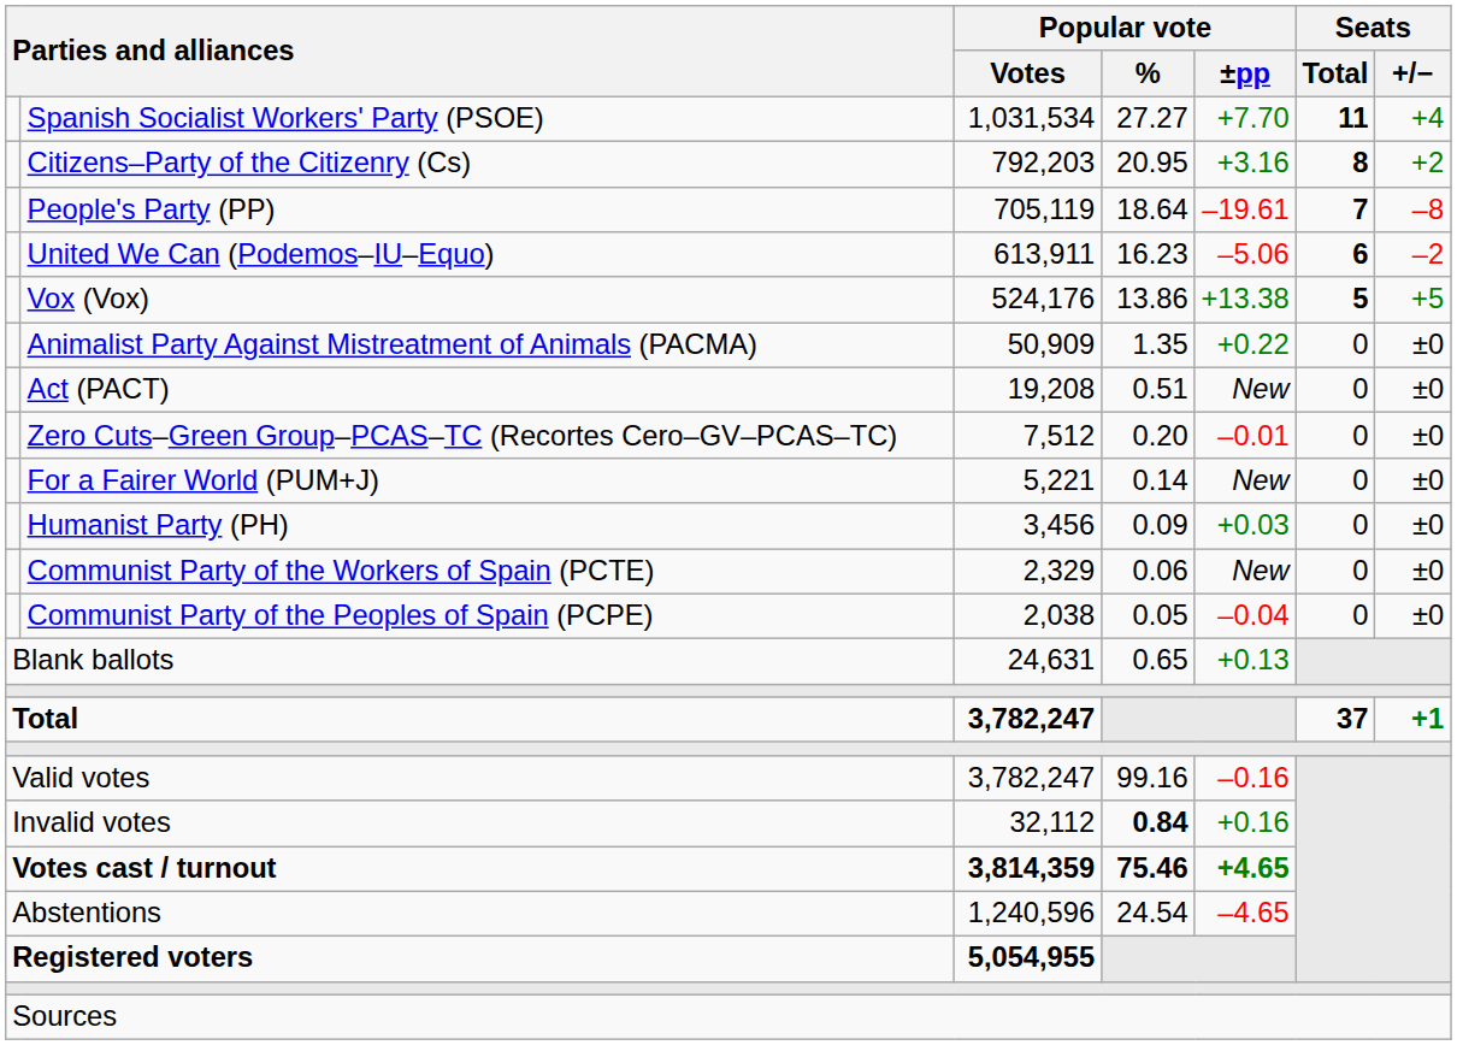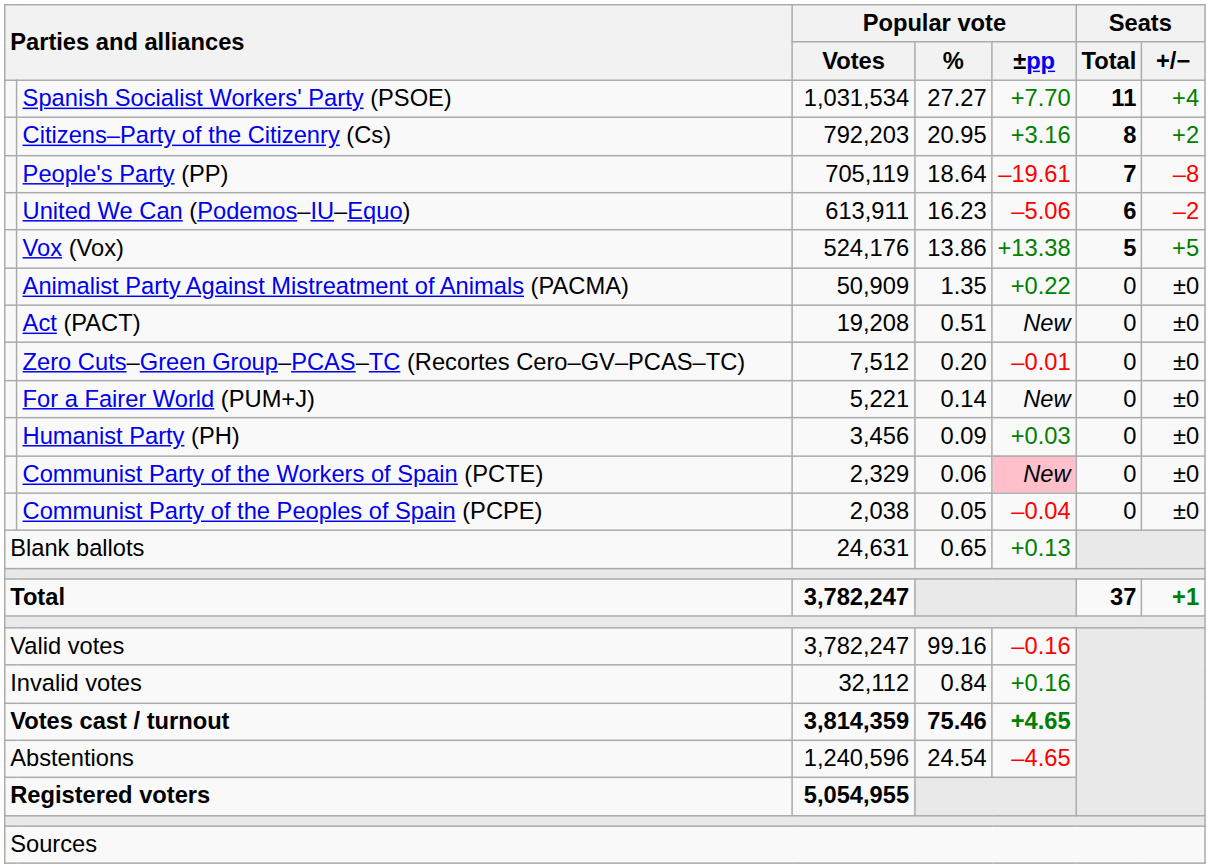Communist Party of the Workers of Spain (PCTE) | Popular vote / ±pp: no background -> pink background
Invalid votes | Popular vote / %: bold -> normal
